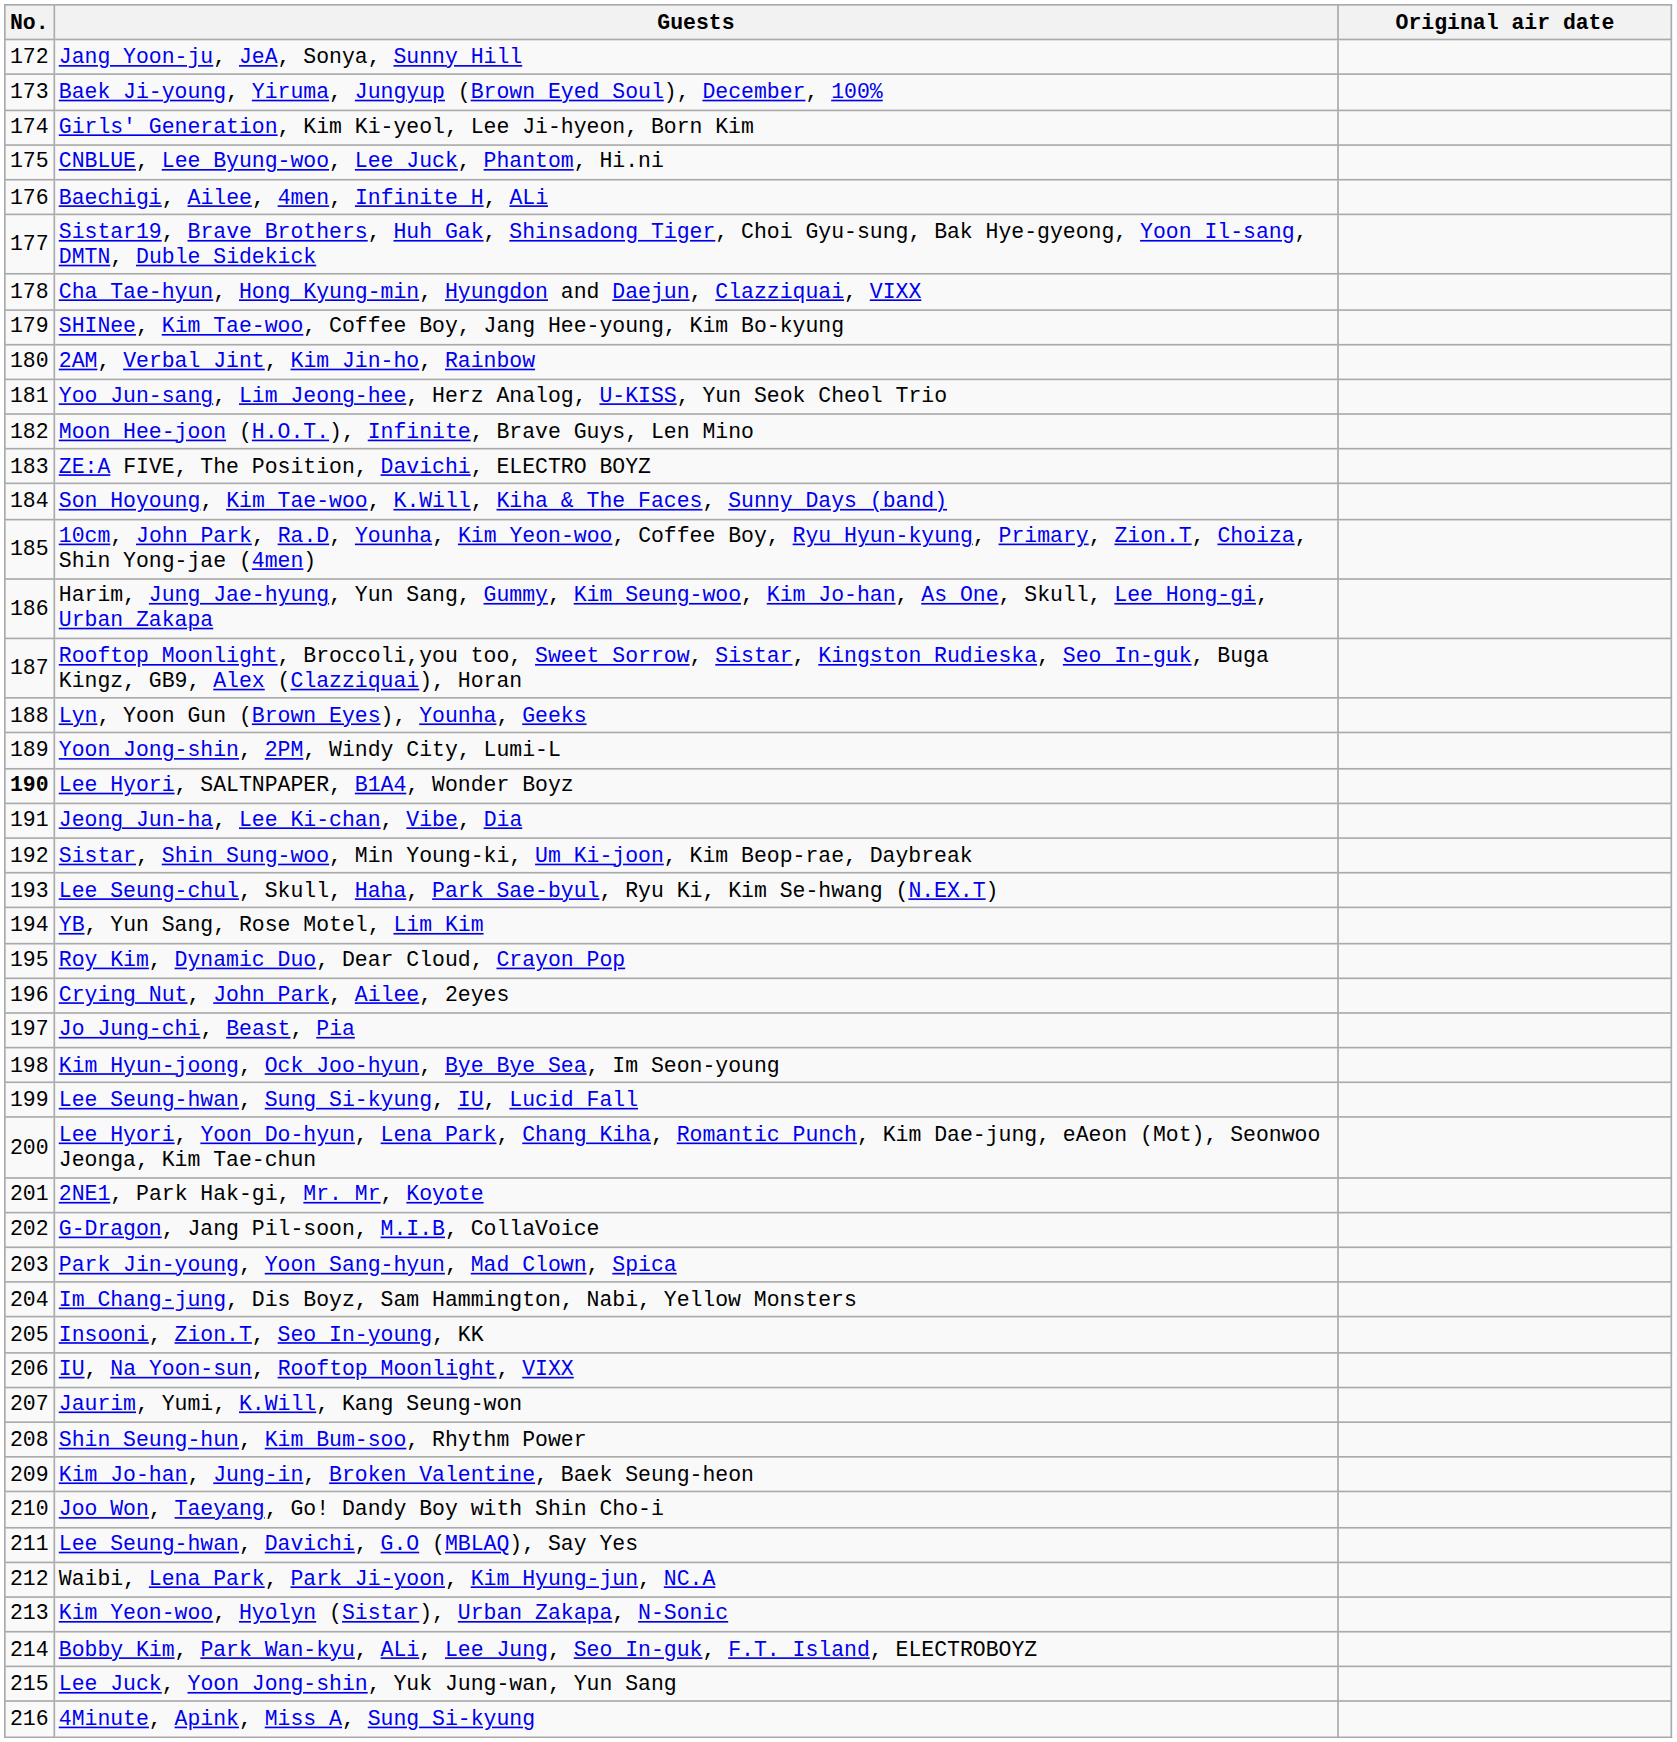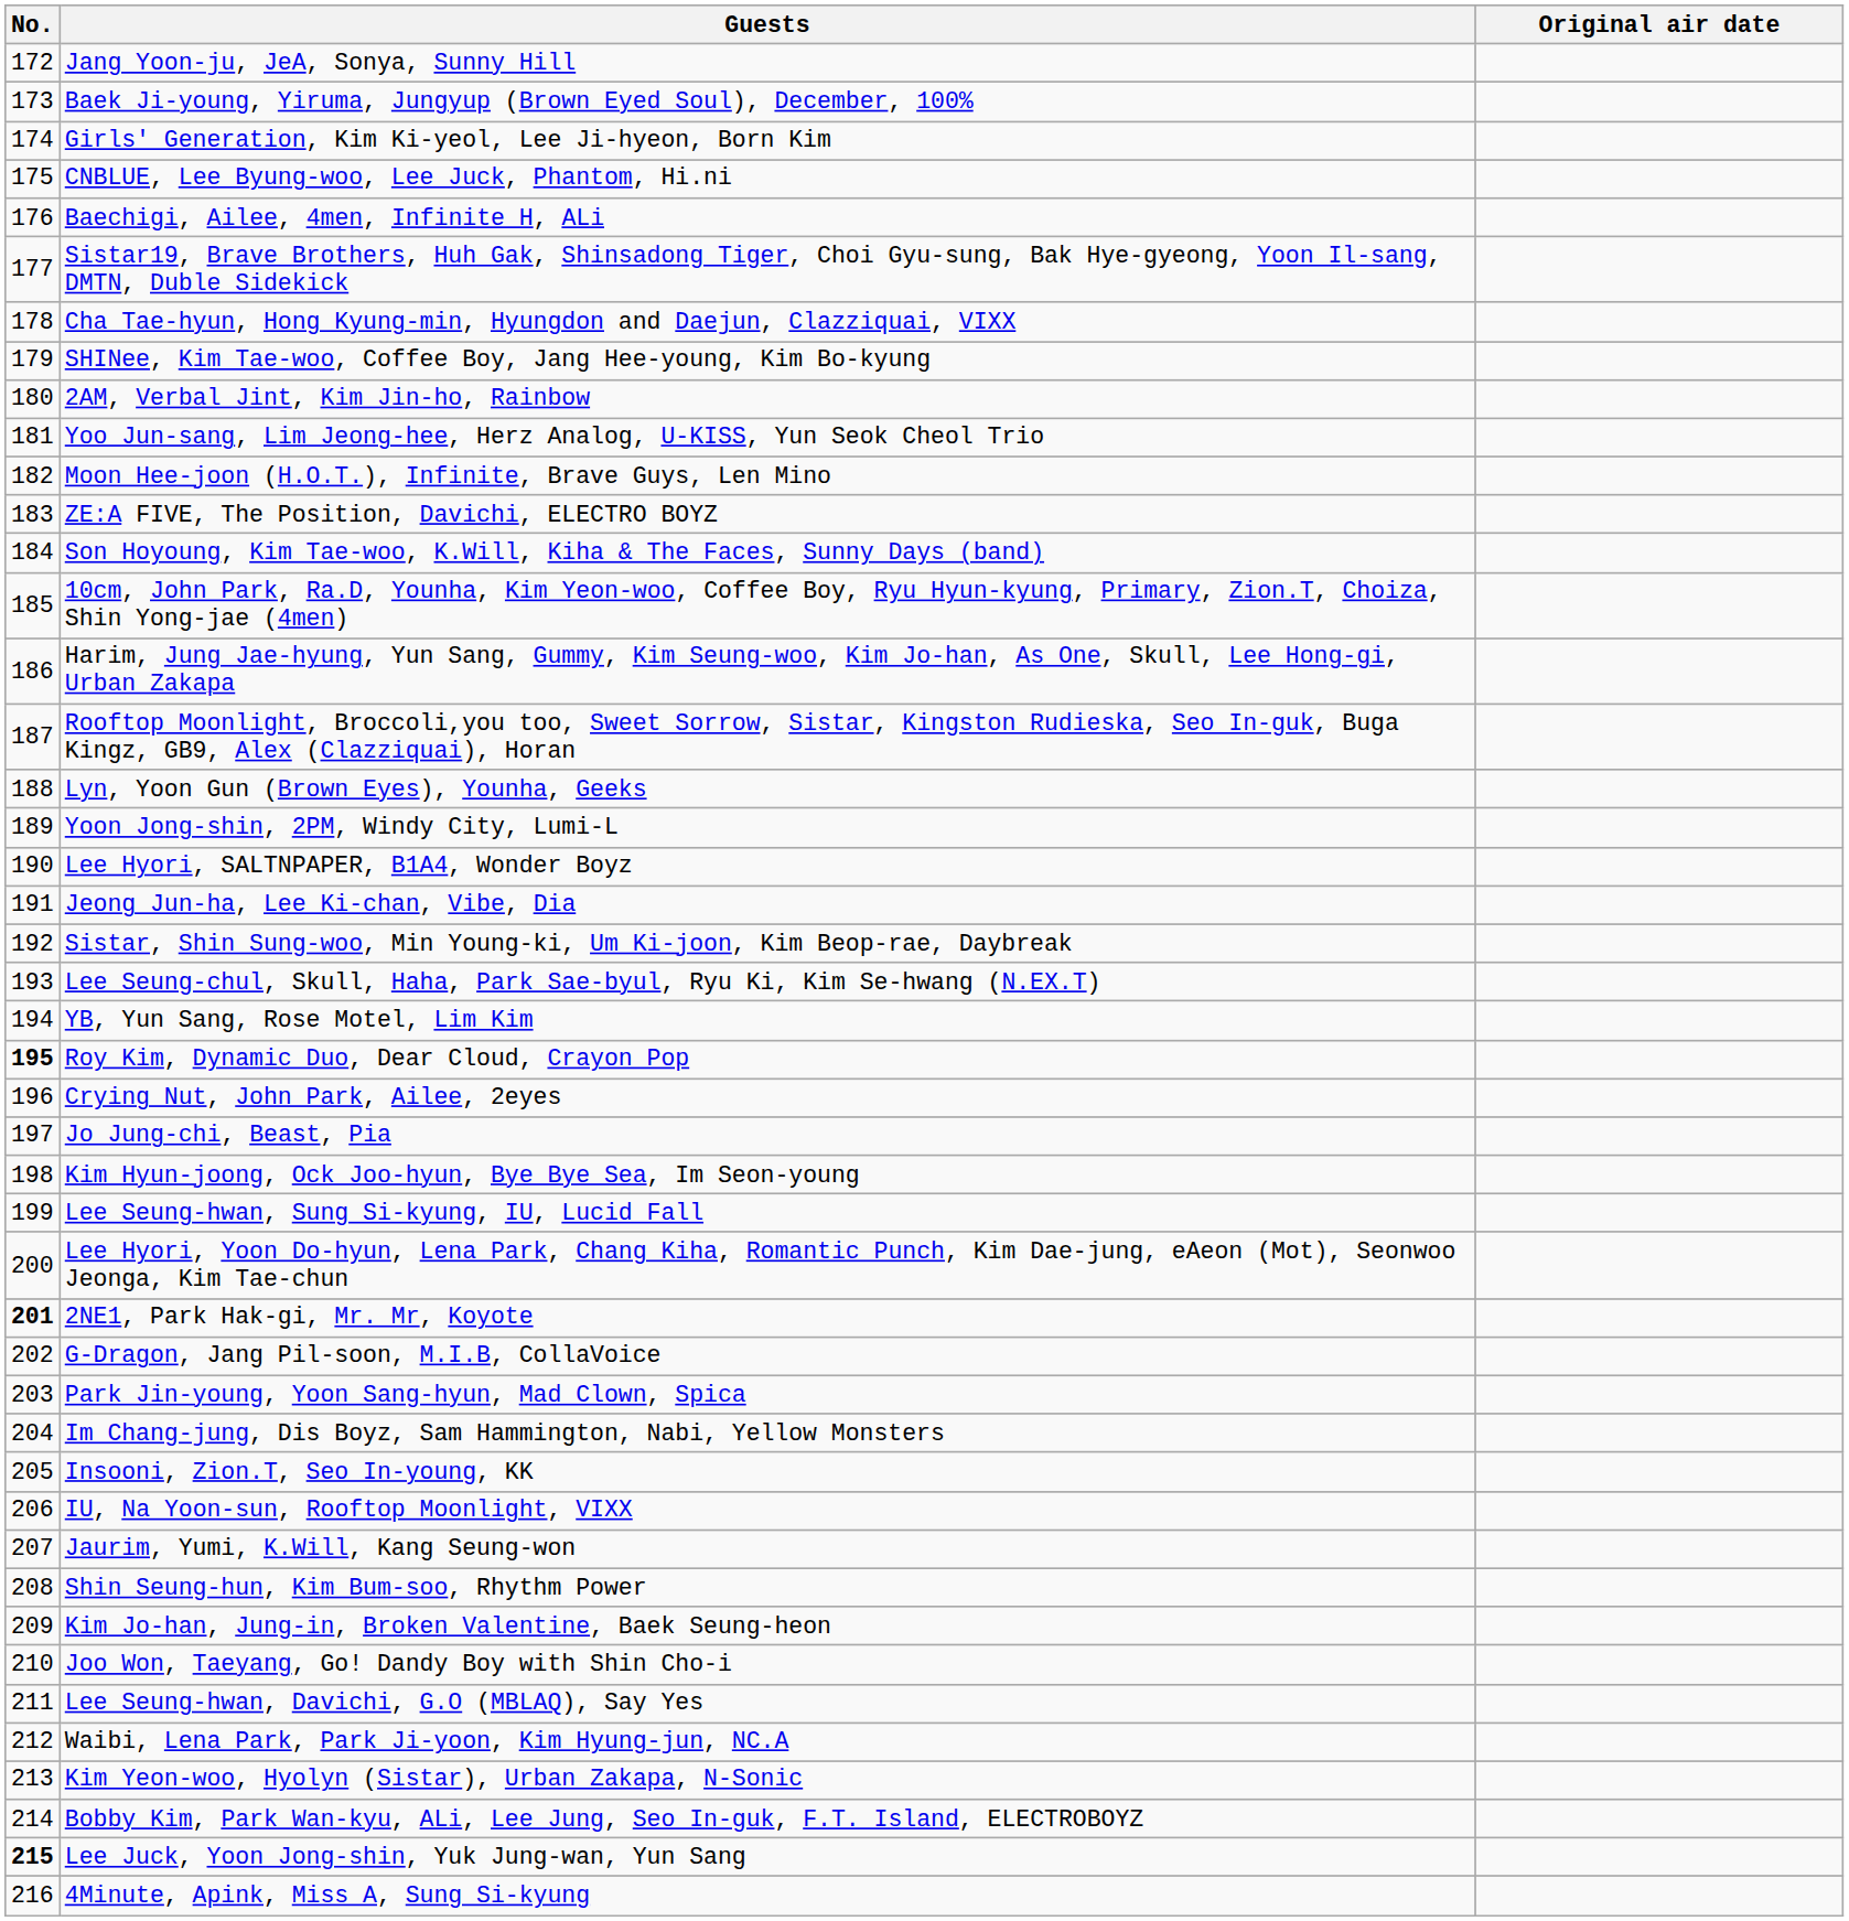Lee Hyori, SALTNPAPER, B1A4, Wonder Boyz | No.: bold -> normal
Roy Kim, Dynamic Duo, Dear Cloud, Crayon Pop | No.: normal -> bold
2NE1, Park Hak-gi, Mr. Mr, Koyote | No.: normal -> bold
Lee Juck, Yoon Jong-shin, Yuk Jung-wan, Yun Sang | No.: normal -> bold
